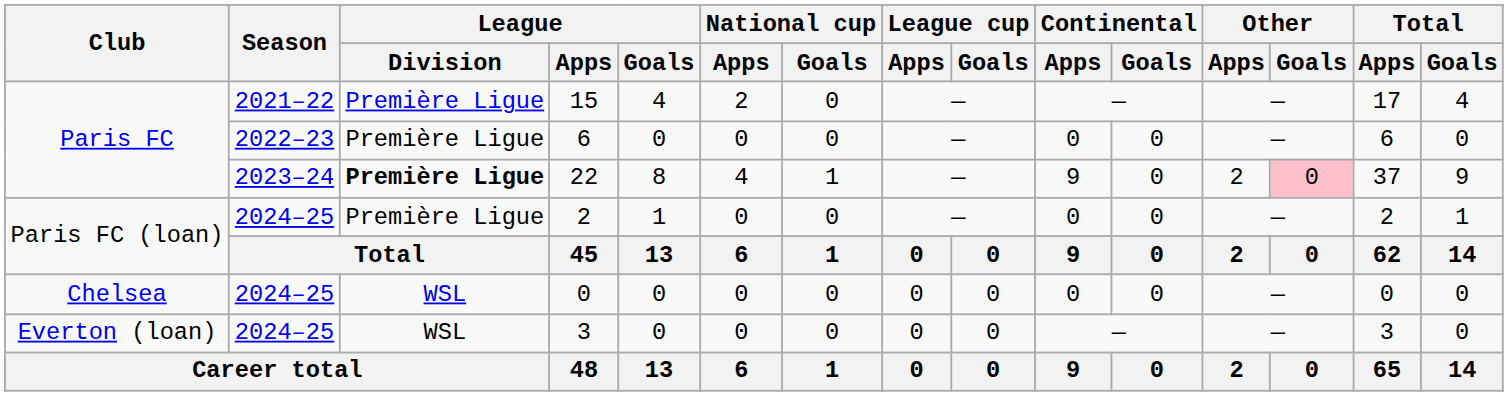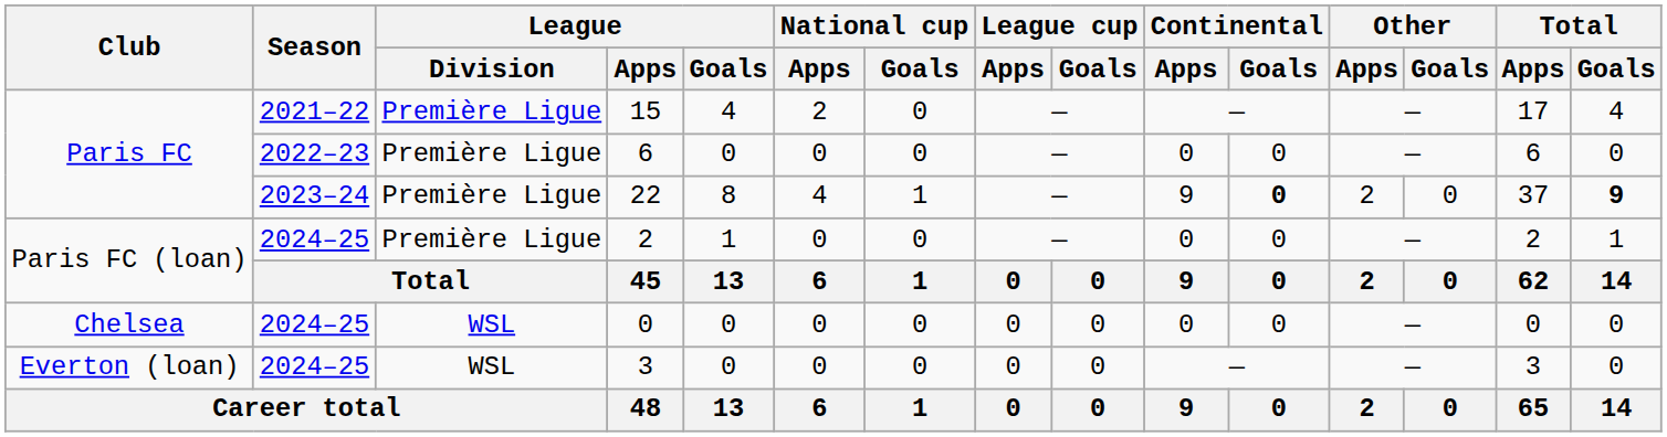22 | League / Division: bold -> normal
22 | Continental / Goals: normal -> bold
22 | Other / Goals: pink background -> no background
22 | Total / Goals: normal -> bold
